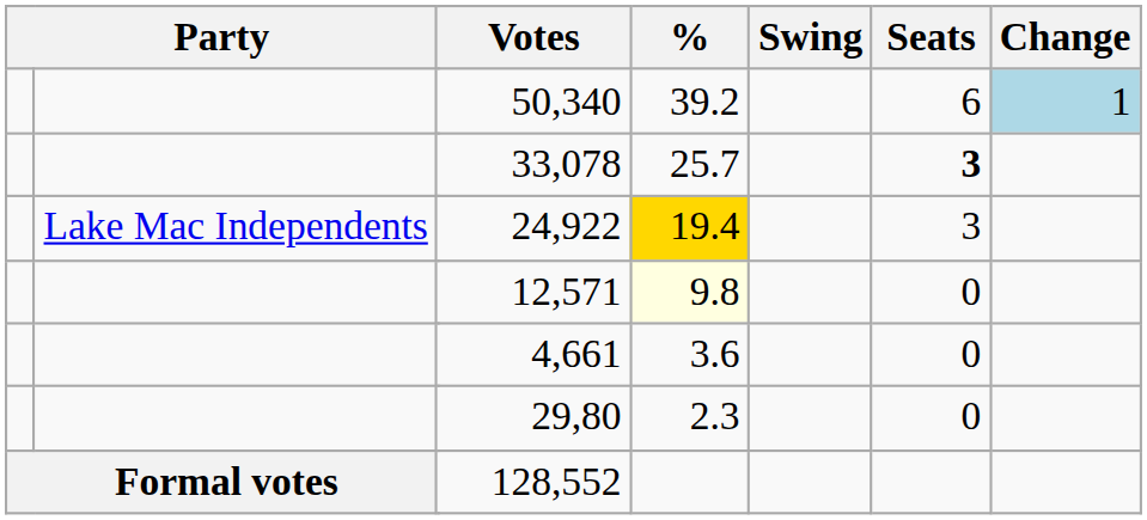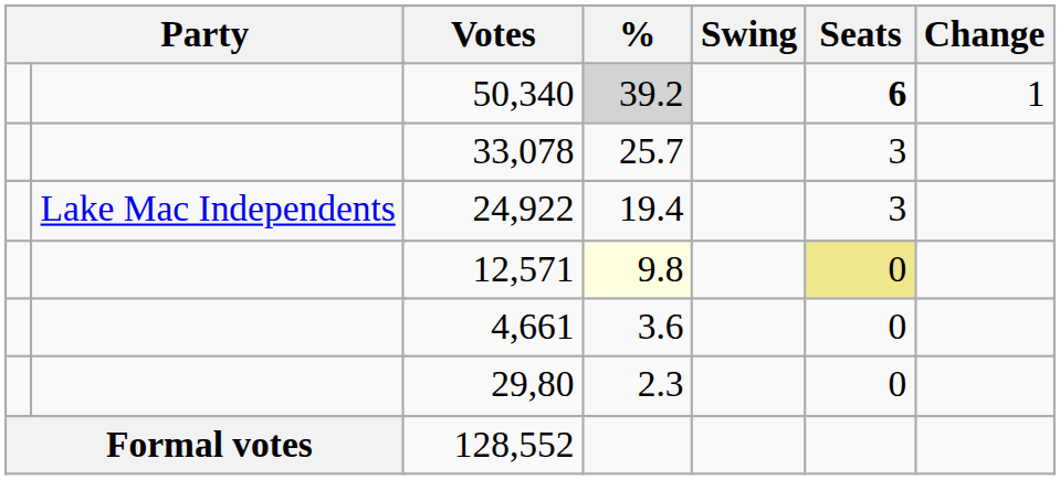50,340 | %: no background -> lightgrey background
50,340 | Seats: normal -> bold
50,340 | Change: lightblue background -> no background
33,078 | Seats: bold -> normal
24,922 | %: gold background -> no background
12,571 | Seats: no background -> khaki background
